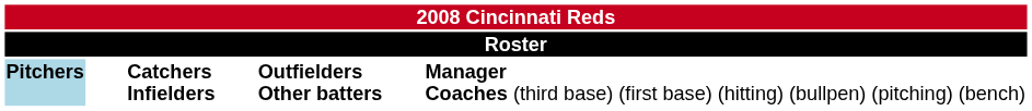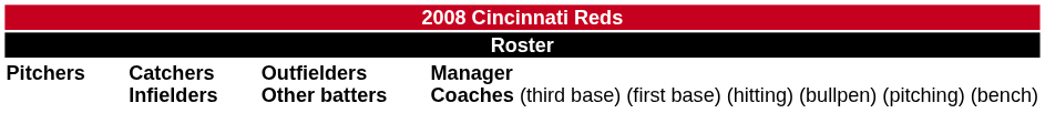Pitchers | column 1: lightblue background -> no background
